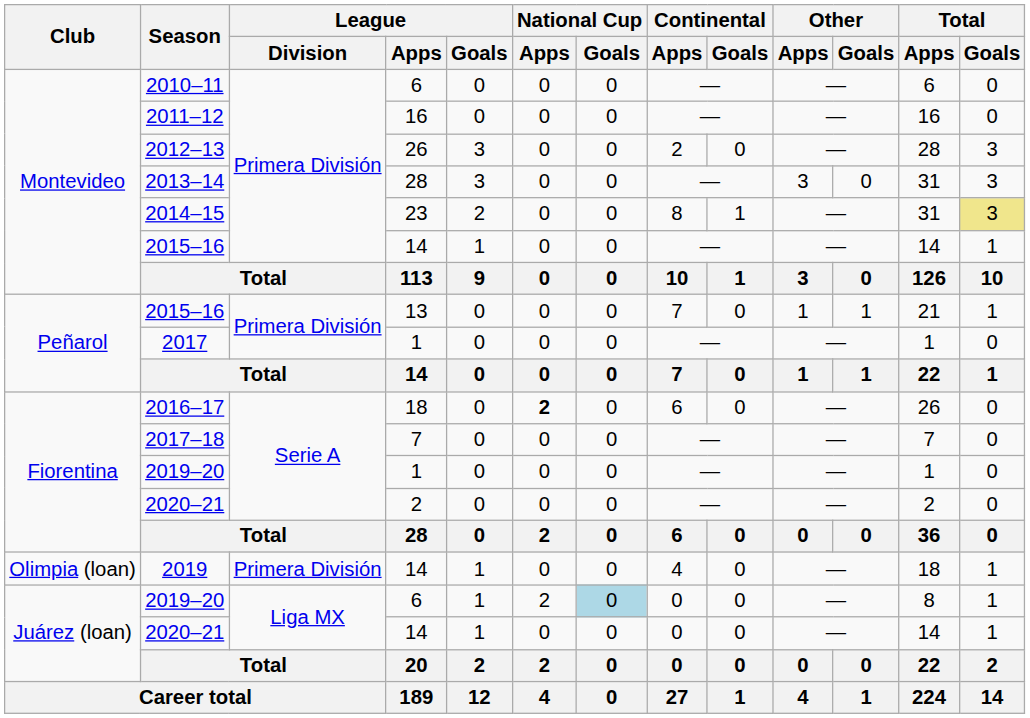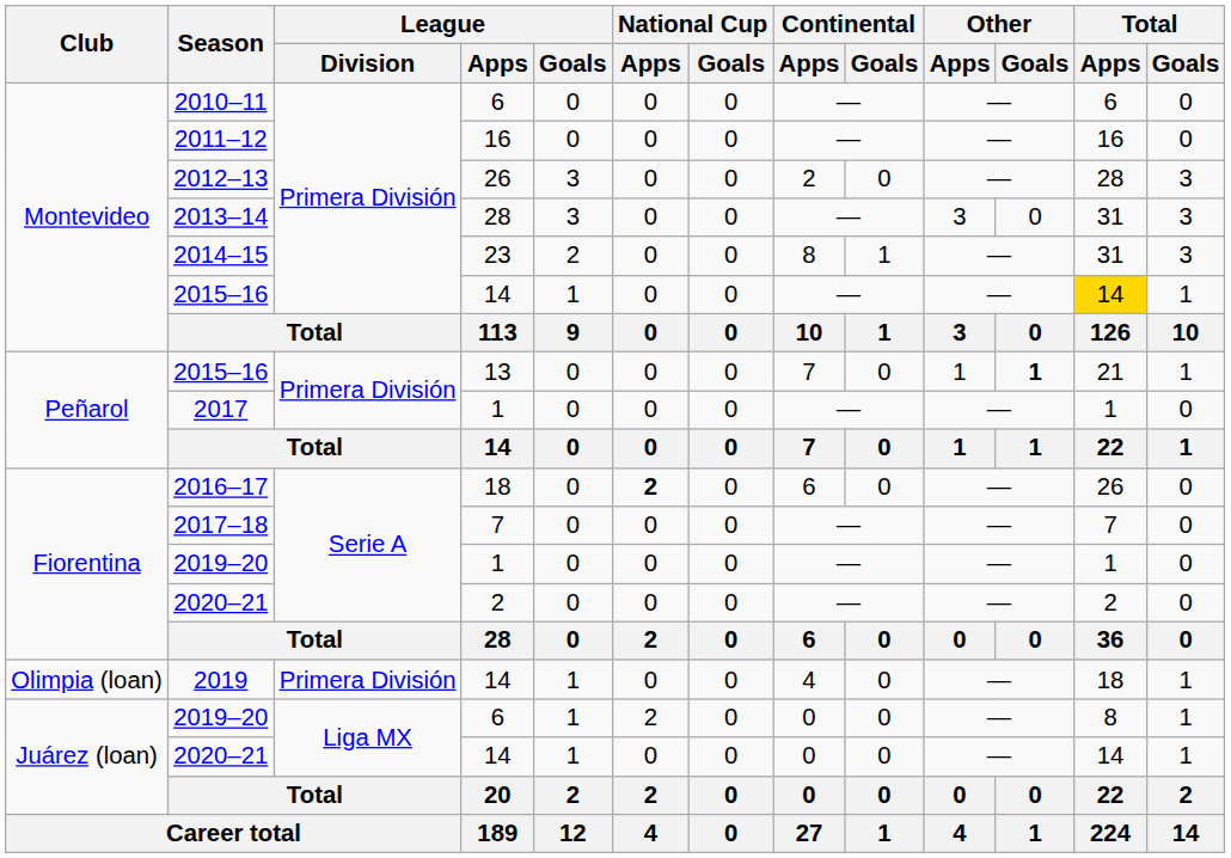2014–15 | Total / Goals: khaki background -> no background
2015–16 / 14 | Total / Apps: no background -> gold background
2015–16 / 13 | Other / Goals: normal -> bold
2019–20 / 6 | National Cup / Goals: lightblue background -> no background
